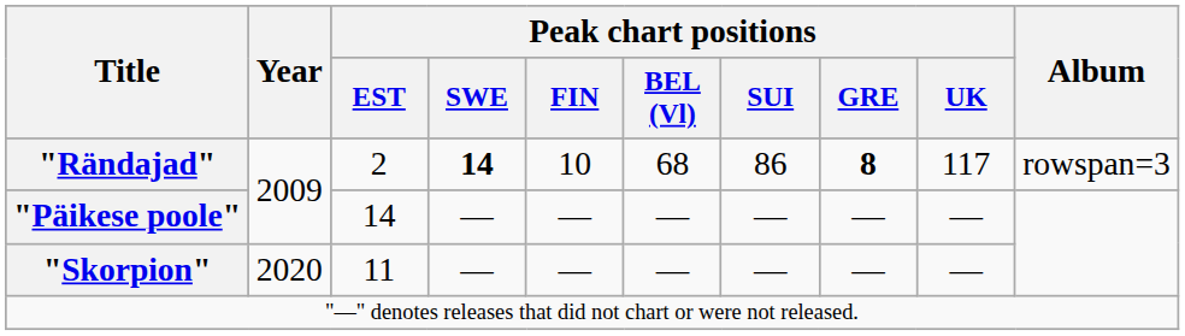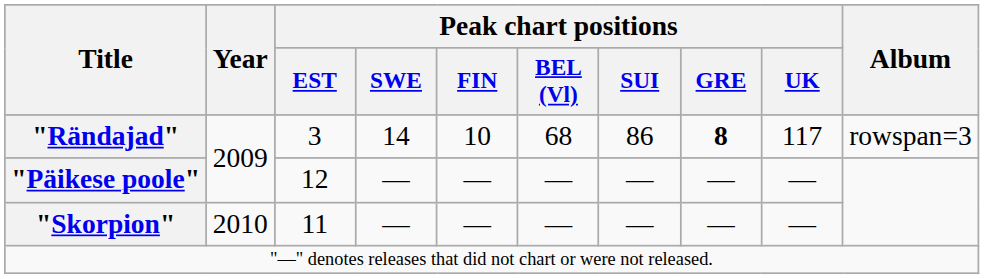"Rändajad" | Peak chart positions / EST: 2 -> 3
"Rändajad" | Peak chart positions / SWE: bold -> normal
"Päikese poole" | Peak chart positions / EST: 14 -> 12
"Skorpion" | Year: 2020 -> 2010
